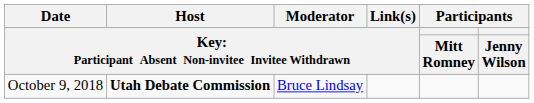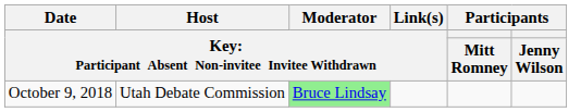October 9, 2018 | column 2: bold -> normal
October 9, 2018 | column 3: no background -> lightgreen background
